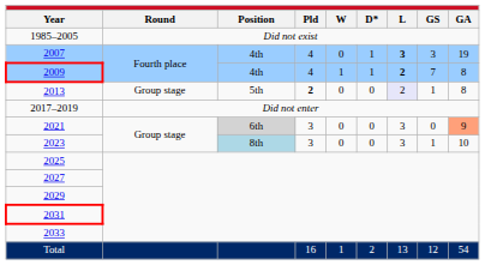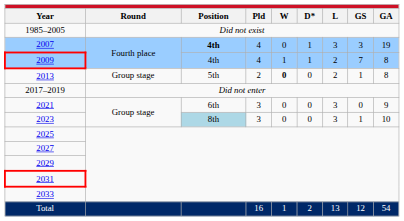2007 | Position: normal -> bold
2007 | L: bold -> normal
2009 | L: bold -> normal
2013 | Pld: bold -> normal
2013 | W: normal -> bold
2013 | L: lavender background -> no background
2021 | Position: lightgrey background -> no background
2021 | GA: lightsalmon background -> no background
